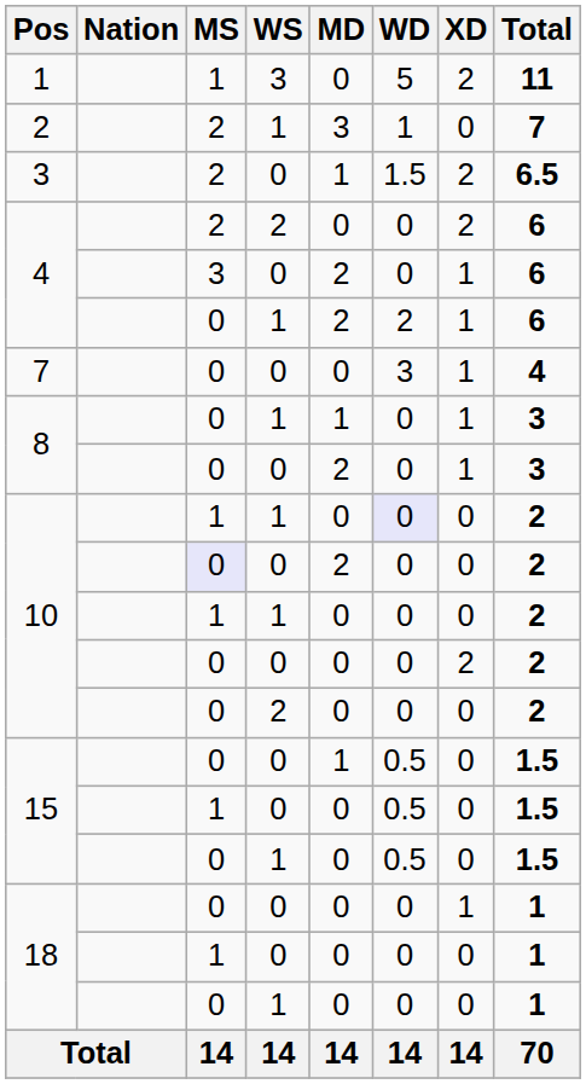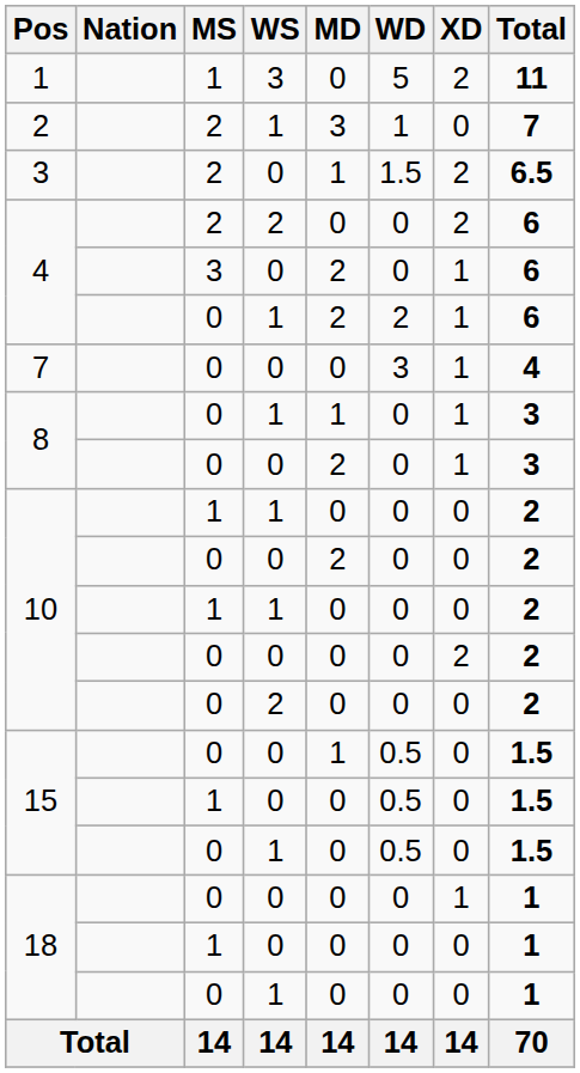row 11 | WD: lavender background -> no background
row 12 | MS: lavender background -> no background
